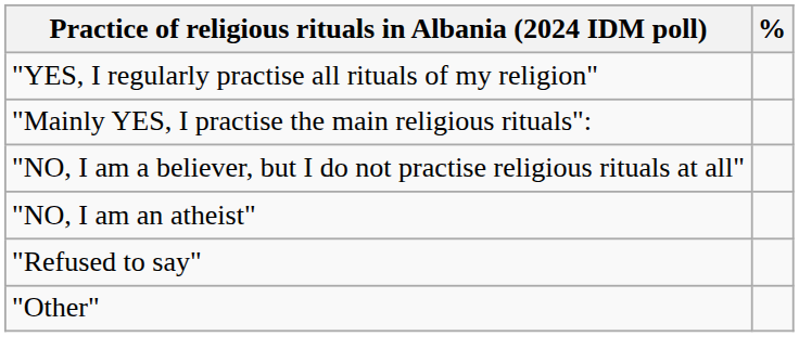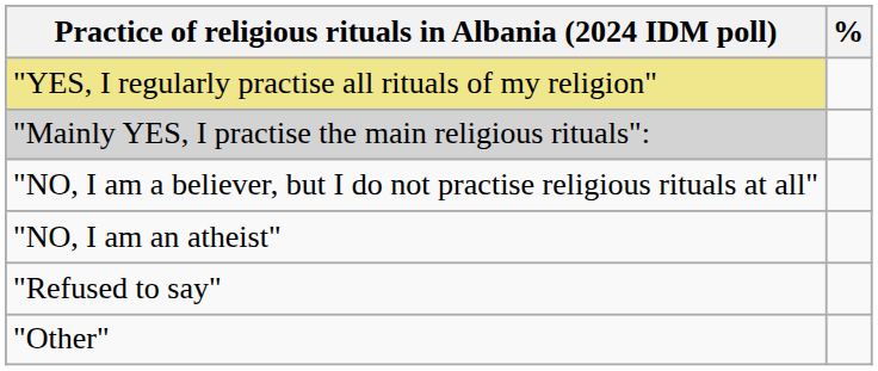"YES, I regularly practise all rituals of my religion" | Practice of religious rituals in Albania (2024 IDM poll): no background -> khaki background
"Mainly YES, I practise the main religious rituals": | Practice of religious rituals in Albania (2024 IDM poll): no background -> lightgrey background
